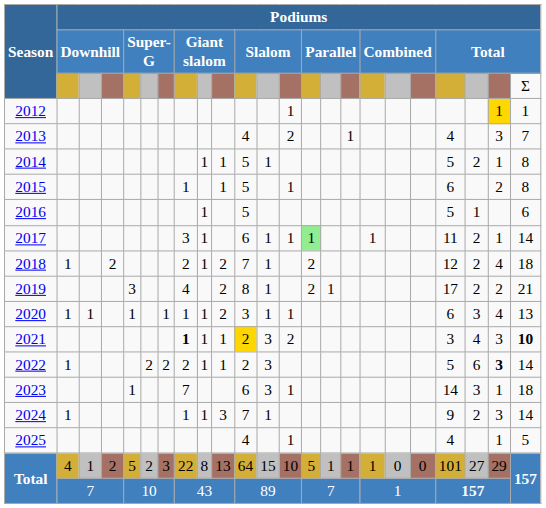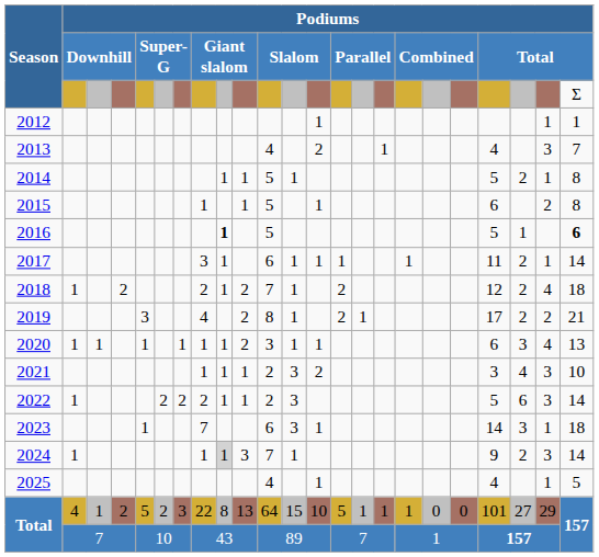2012 | column 22: gold background -> no background
2016 | column 9: normal -> bold
2016 | column 23: normal -> bold
2017 | column 14: lightgreen background -> no background
2021 | column 8: bold -> normal
2021 | column 11: gold background -> no background
2021 | column 23: bold -> normal
2022 | column 22: bold -> normal
2024 | column 9: no background -> lightgrey background
